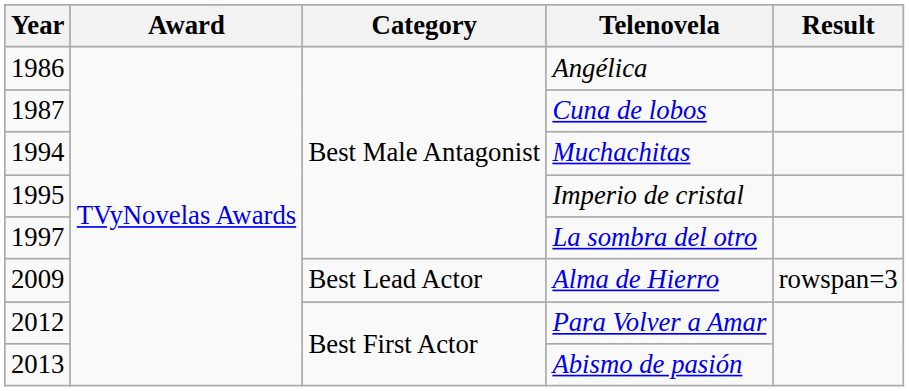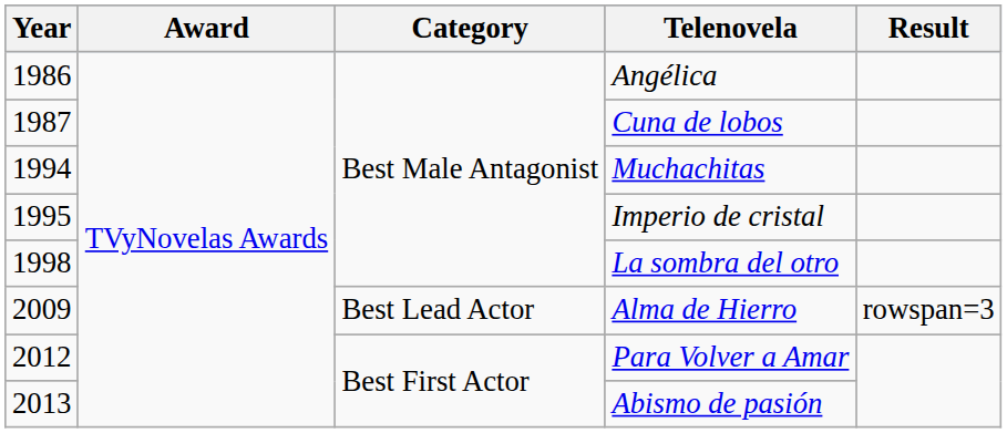La sombra del otro | Year: 1997 -> 1998
